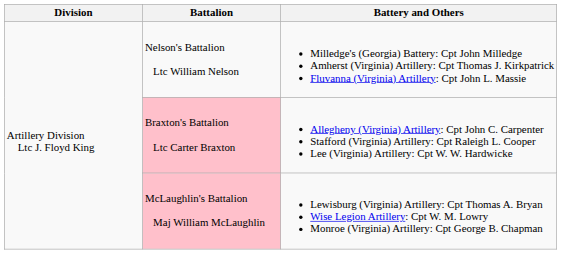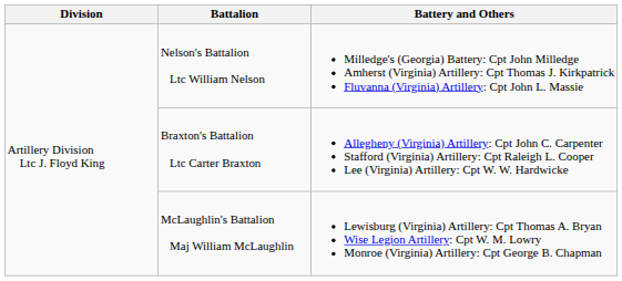Braxton's Battalion Ltc Carter Braxton | Battalion: pink background -> no background
McLaughlin's Battalion Maj William McLaughlin | Battalion: pink background -> no background
